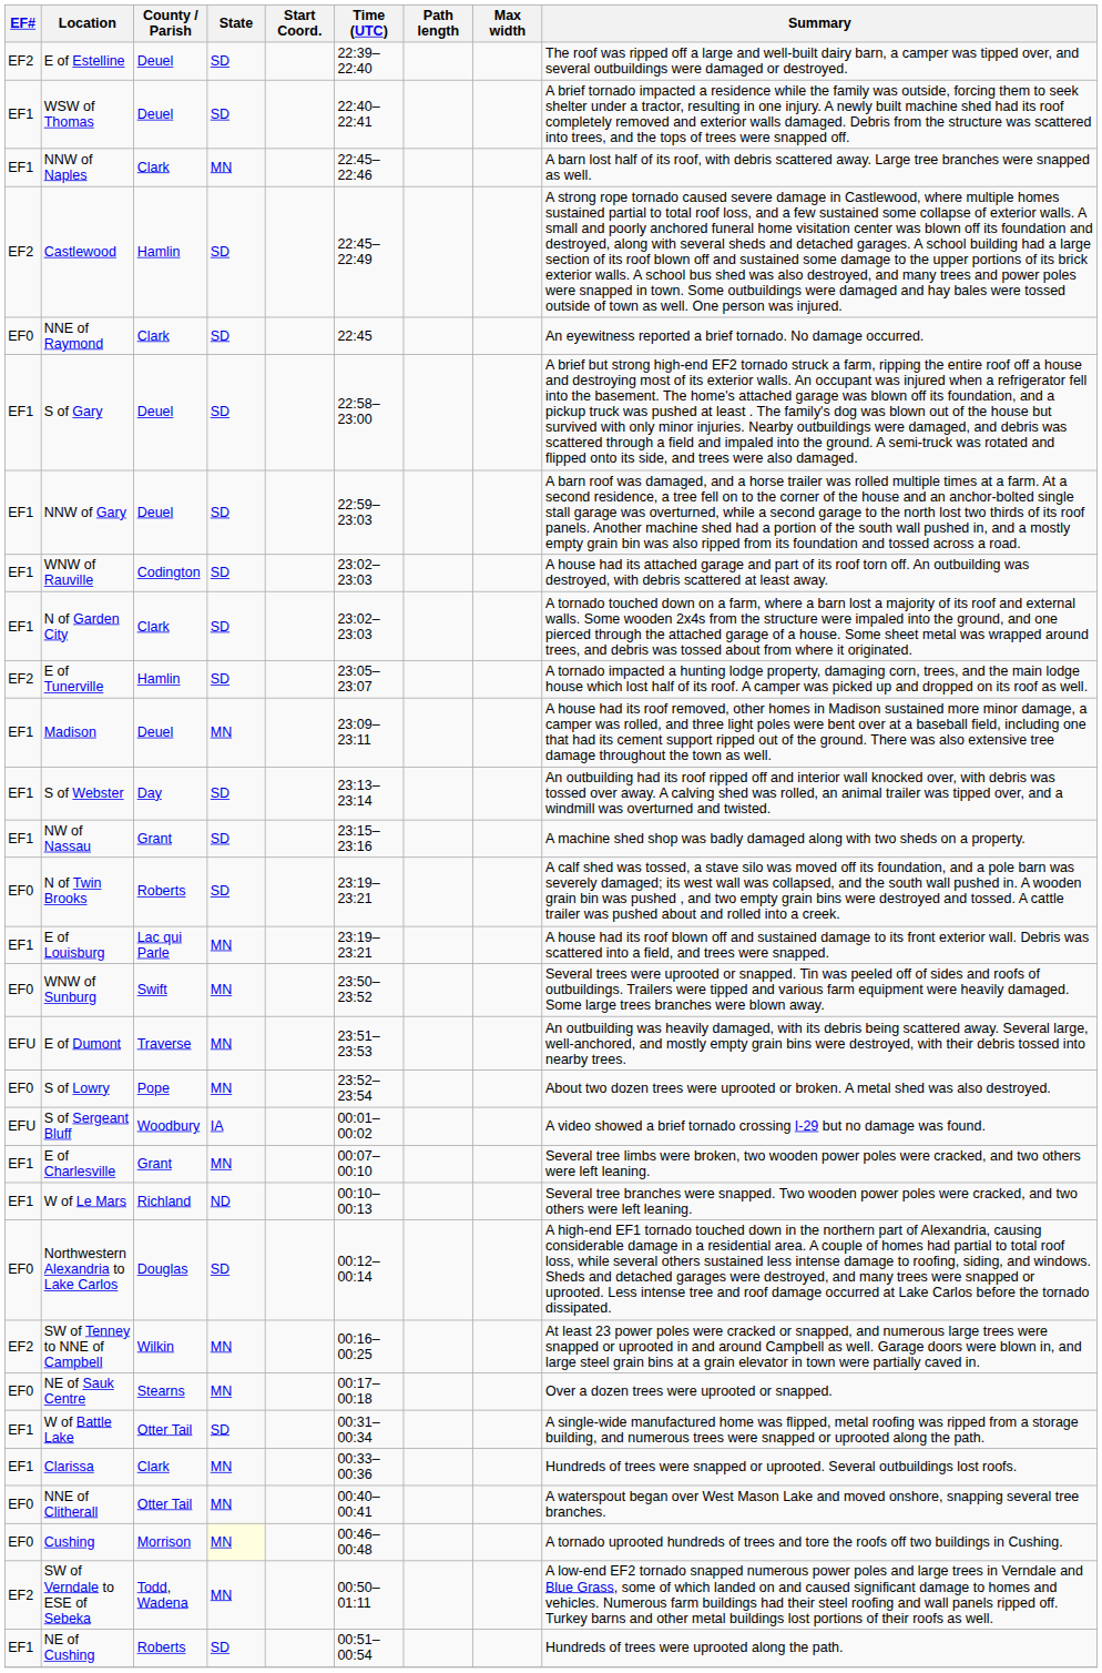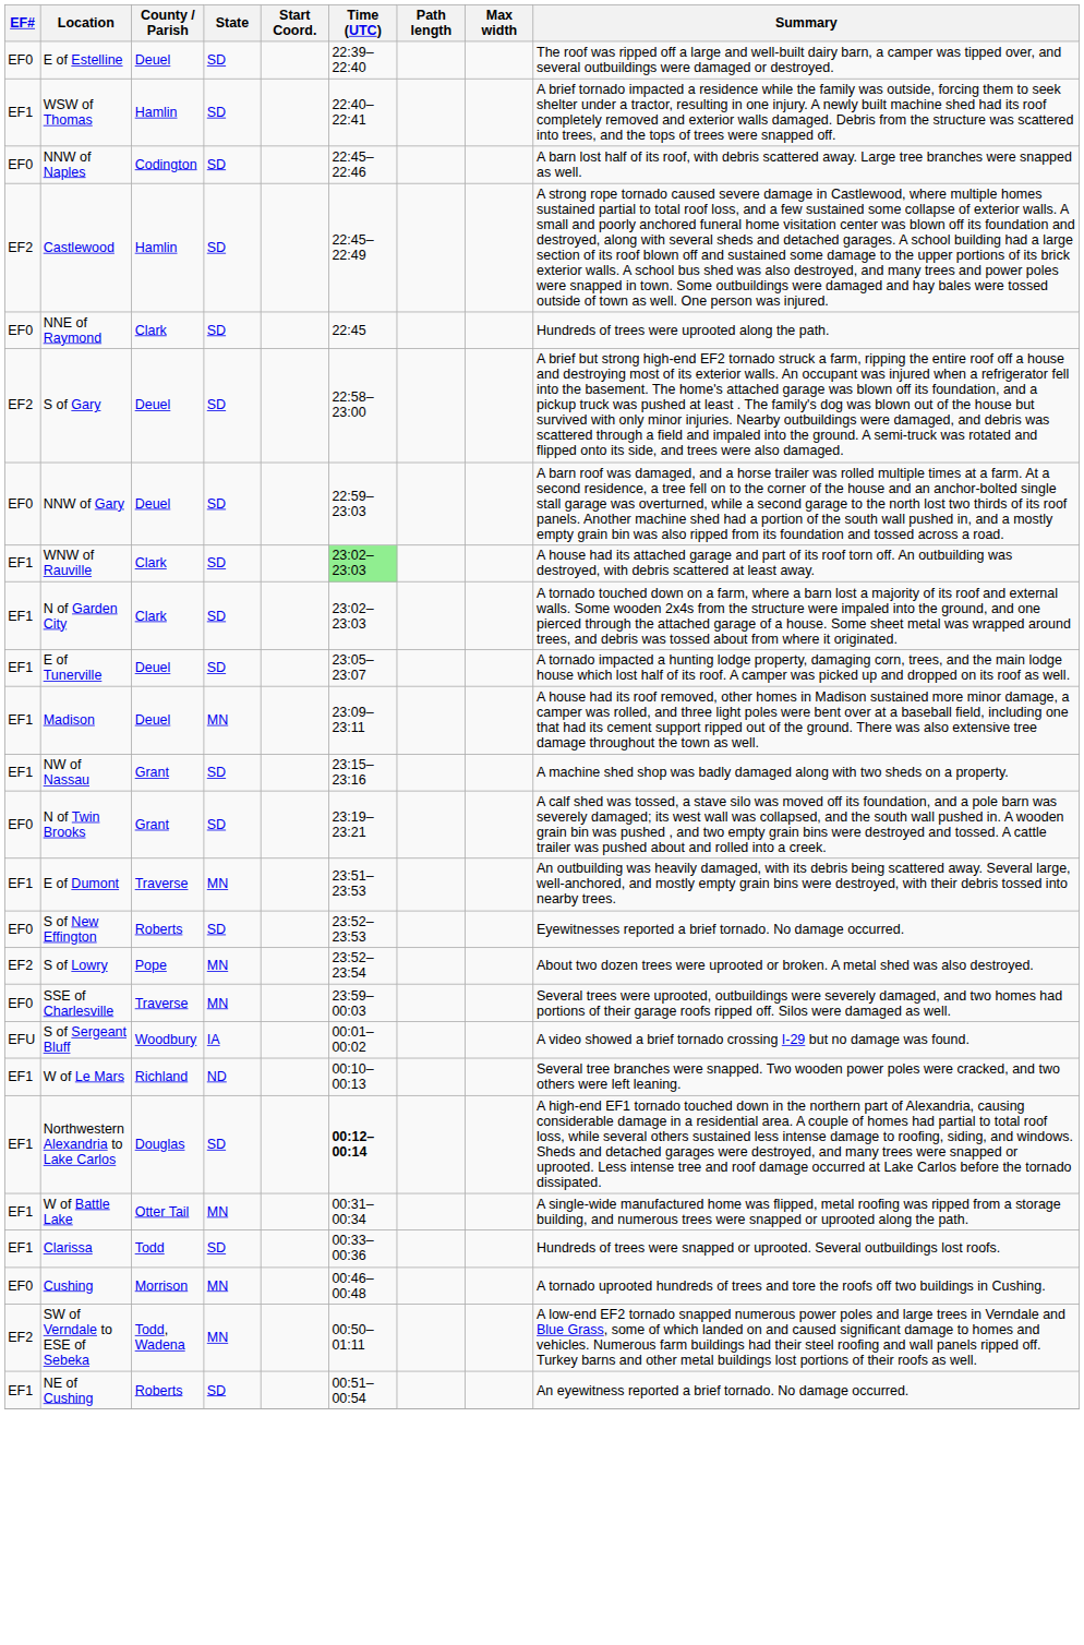E of Estelline | EF#: EF2 -> EF0
WSW of Thomas | County / Parish: Deuel -> Hamlin
NNW of Naples | EF#: EF1 -> EF0
NNW of Naples | County / Parish: Clark -> Codington
NNW of Naples | State: MN -> SD
NNE of Raymond | Summary: An eyewitness reported a brief tornado. No damage occurred. -> Hundreds of trees were uprooted along the path.
S of Gary | EF#: EF1 -> EF2
NNW of Gary | EF#: EF1 -> EF0
WNW of Rauville | County / Parish: Codington -> Clark
WNW of Rauville | Time (UTC): no background -> lightgreen background
E of Tunerville | EF#: EF2 -> EF1
E of Tunerville | County / Parish: Hamlin -> Deuel
- row: EF1 | S of Webster | Day | SD | 23:13–23:14 | An outbuilding had its roof ripped off and interior wall knocked over, with debris was tossed over away. A calving shed was rolled, an animal trailer was tipped over, and a windmill was overturned and twisted.
N of Twin Brooks | County / Parish: Roberts -> Grant
- row: EF1 | E of Louisburg | Lac qui Parle | MN | 23:19–23:21 | A house had its roof blown off and sustained damage to its front exterior wall. Debris was scattered into a field, and trees were snapped.
- row: EF0 | WNW of Sunburg | Swift | MN | 23:50–23:52 | Several trees were uprooted or snapped. Tin was peeled off of sides and roofs of outbuildings. Trailers were tipped and various farm equipment were heavily damaged. Some large trees branches were blown away.
E of Dumont | EF#: EFU -> EF1
+ row: EF0 | S of New Effington | Roberts | SD | 23:52–23:53 | Eyewitnesses reported a brief tornado. No damage occurred.
S of Lowry | EF#: EF0 -> EF2
+ row: EF0 | SSE of Charlesville | Traverse | MN | 23:59–00:03 | Several trees were uprooted, outbuildings were severely damaged, and two homes had portions of their garage roofs ripped off. Silos were damaged as well.
- row: EF1 | E of Charlesville | Grant | MN | 00:07–00:10 | Several tree limbs were broken, two wooden power poles were cracked, and two others were left leaning.
Northwestern Alexandria to Lake Carlos | EF#: EF0 -> EF1
Northwestern Alexandria to Lake Carlos | Time (UTC): normal -> bold
- row: EF2 | SW of Tenney to NNE of Campbell | Wilkin | MN | 00:16–00:25 | At least 23 power poles were cracked or snapped, and numerous large trees were snapped or uprooted in and around Campbell as well. Garage doors were blown in, and large steel grain bins at a grain elevator in town were partially caved in.
- row: EF0 | NE of Sauk Centre | Stearns | MN | 00:17–00:18 | Over a dozen trees were uprooted or snapped.
W of Battle Lake | State: SD -> MN
Clarissa | County / Parish: Clark -> Todd
Clarissa | State: MN -> SD
- row: EF0 | NNE of Clitherall | Otter Tail | MN | 00:40–00:41 | A waterspout began over West Mason Lake and moved onshore, snapping several tree branches.
Cushing | State: lightyellow background -> no background
NE of Cushing | Summary: Hundreds of trees were uprooted along the path. -> An eyewitness reported a brief tornado. No damage occurred.
